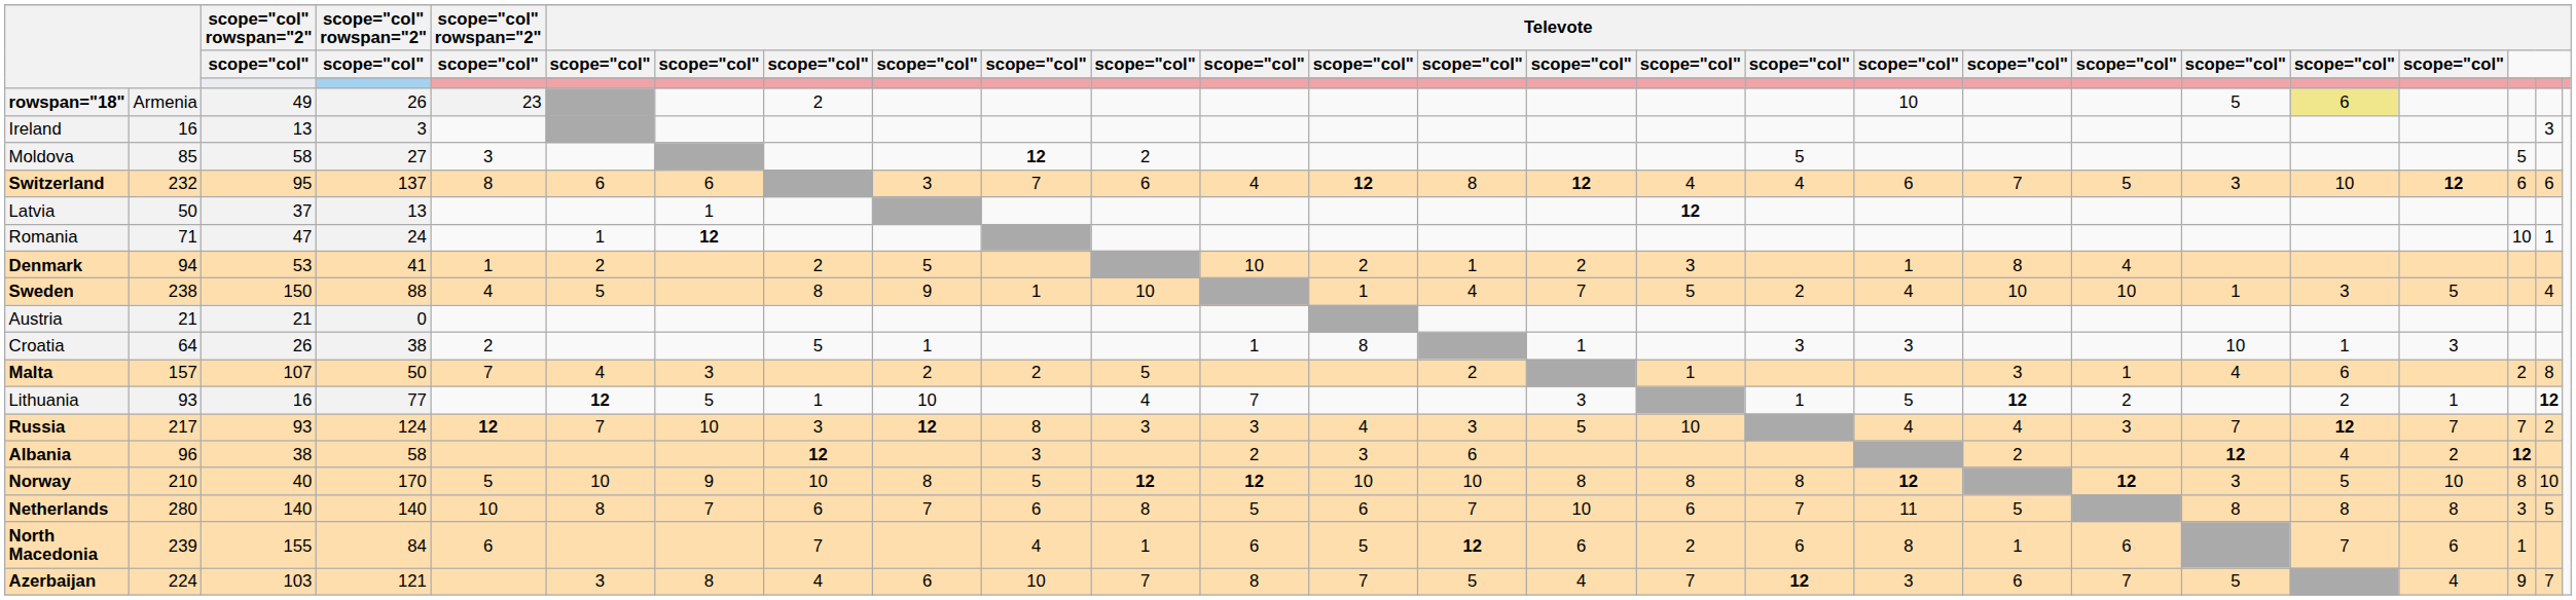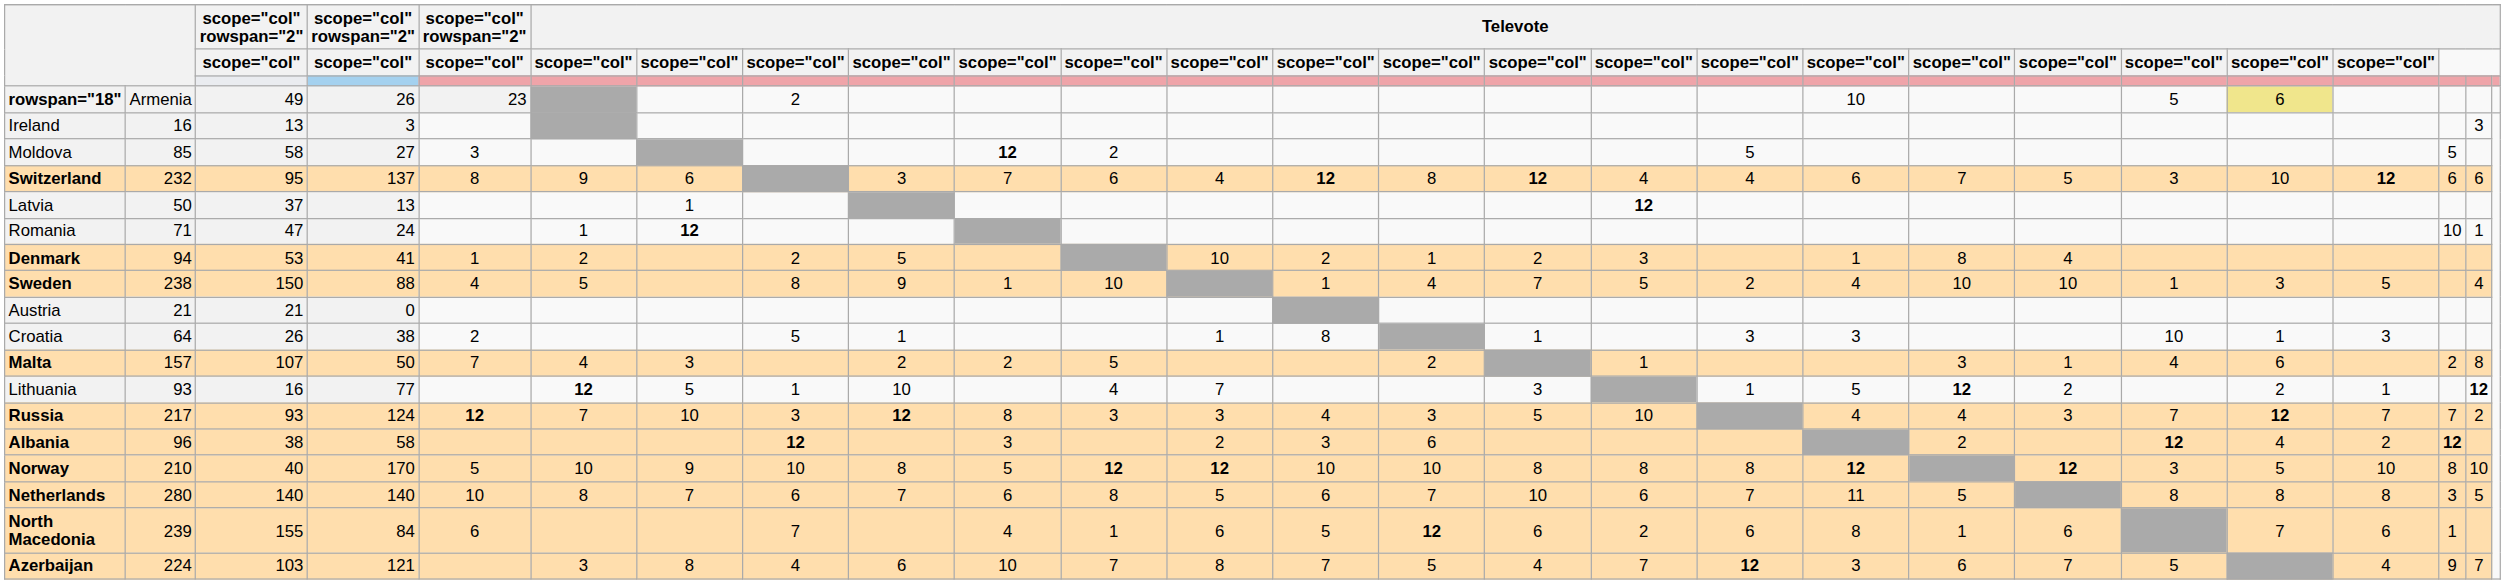Switzerland | column 6: 6 -> 9
